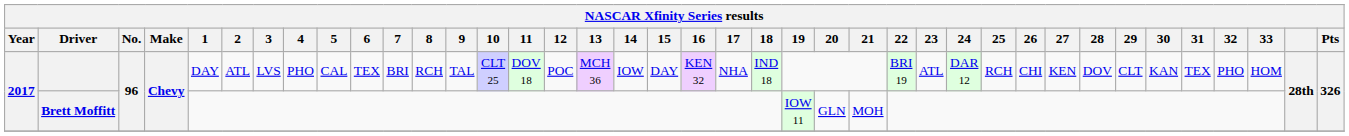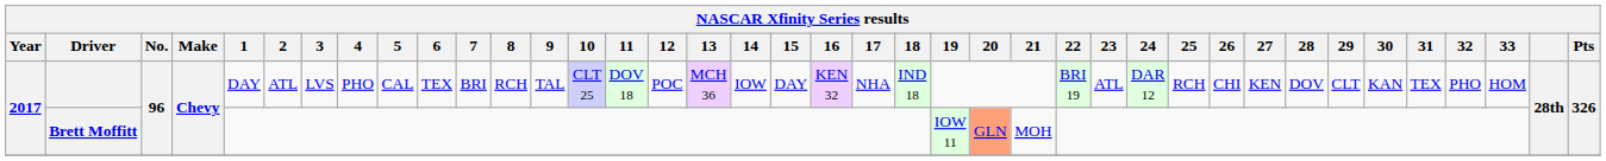Brett Moffitt | 20: no background -> lightsalmon background
